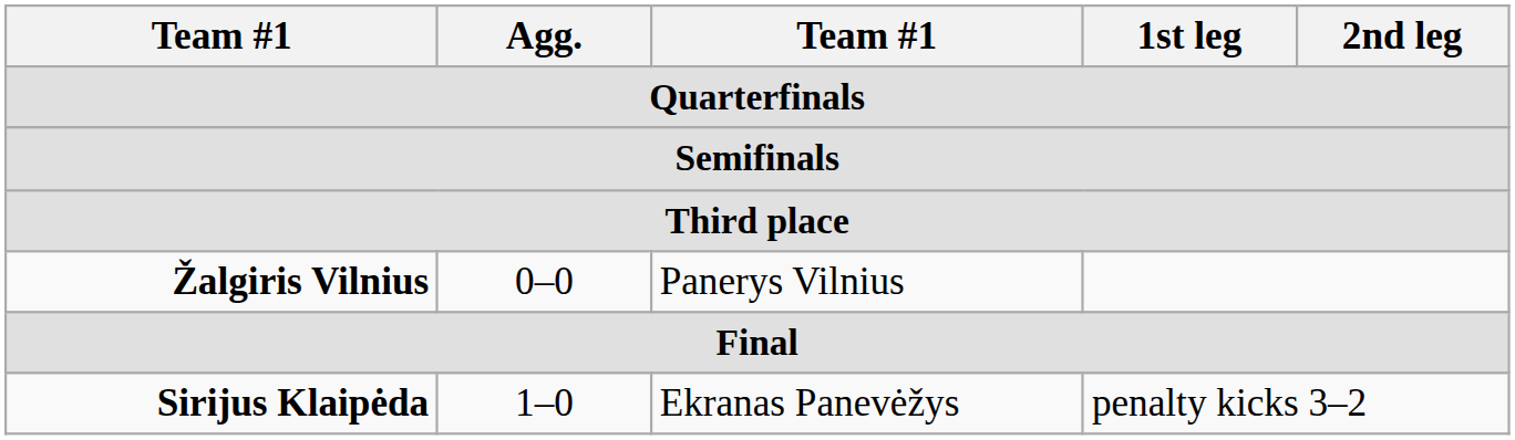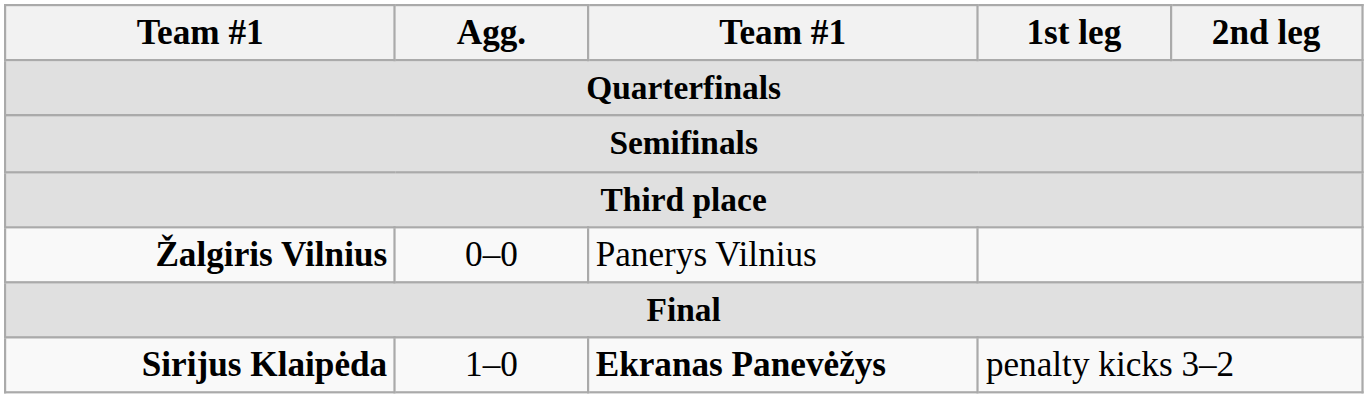Sirijus Klaipėda | column 3: normal -> bold
